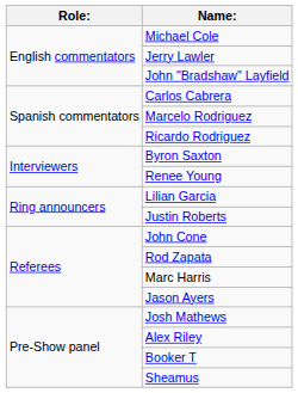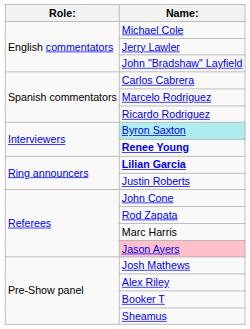Byron Saxton | Name:: no background -> paleturquoise background
Renee Young | Name:: normal -> bold
Lilian Garcia | Name:: normal -> bold
Jason Ayers | Name:: no background -> pink background
